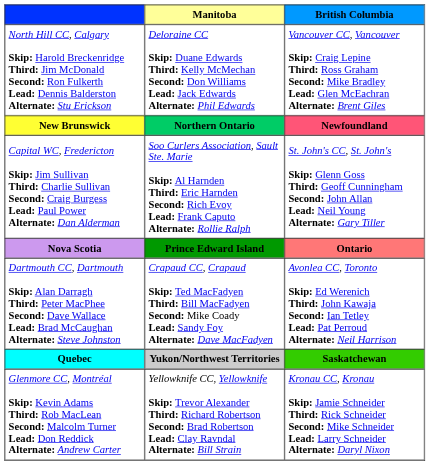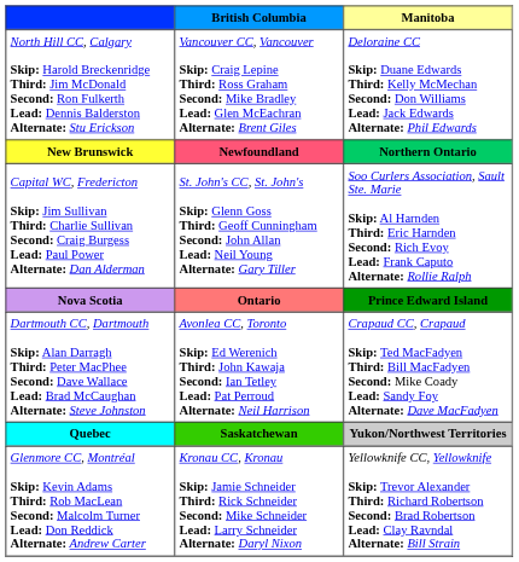columns swapped: British Columbia <-> Manitoba
